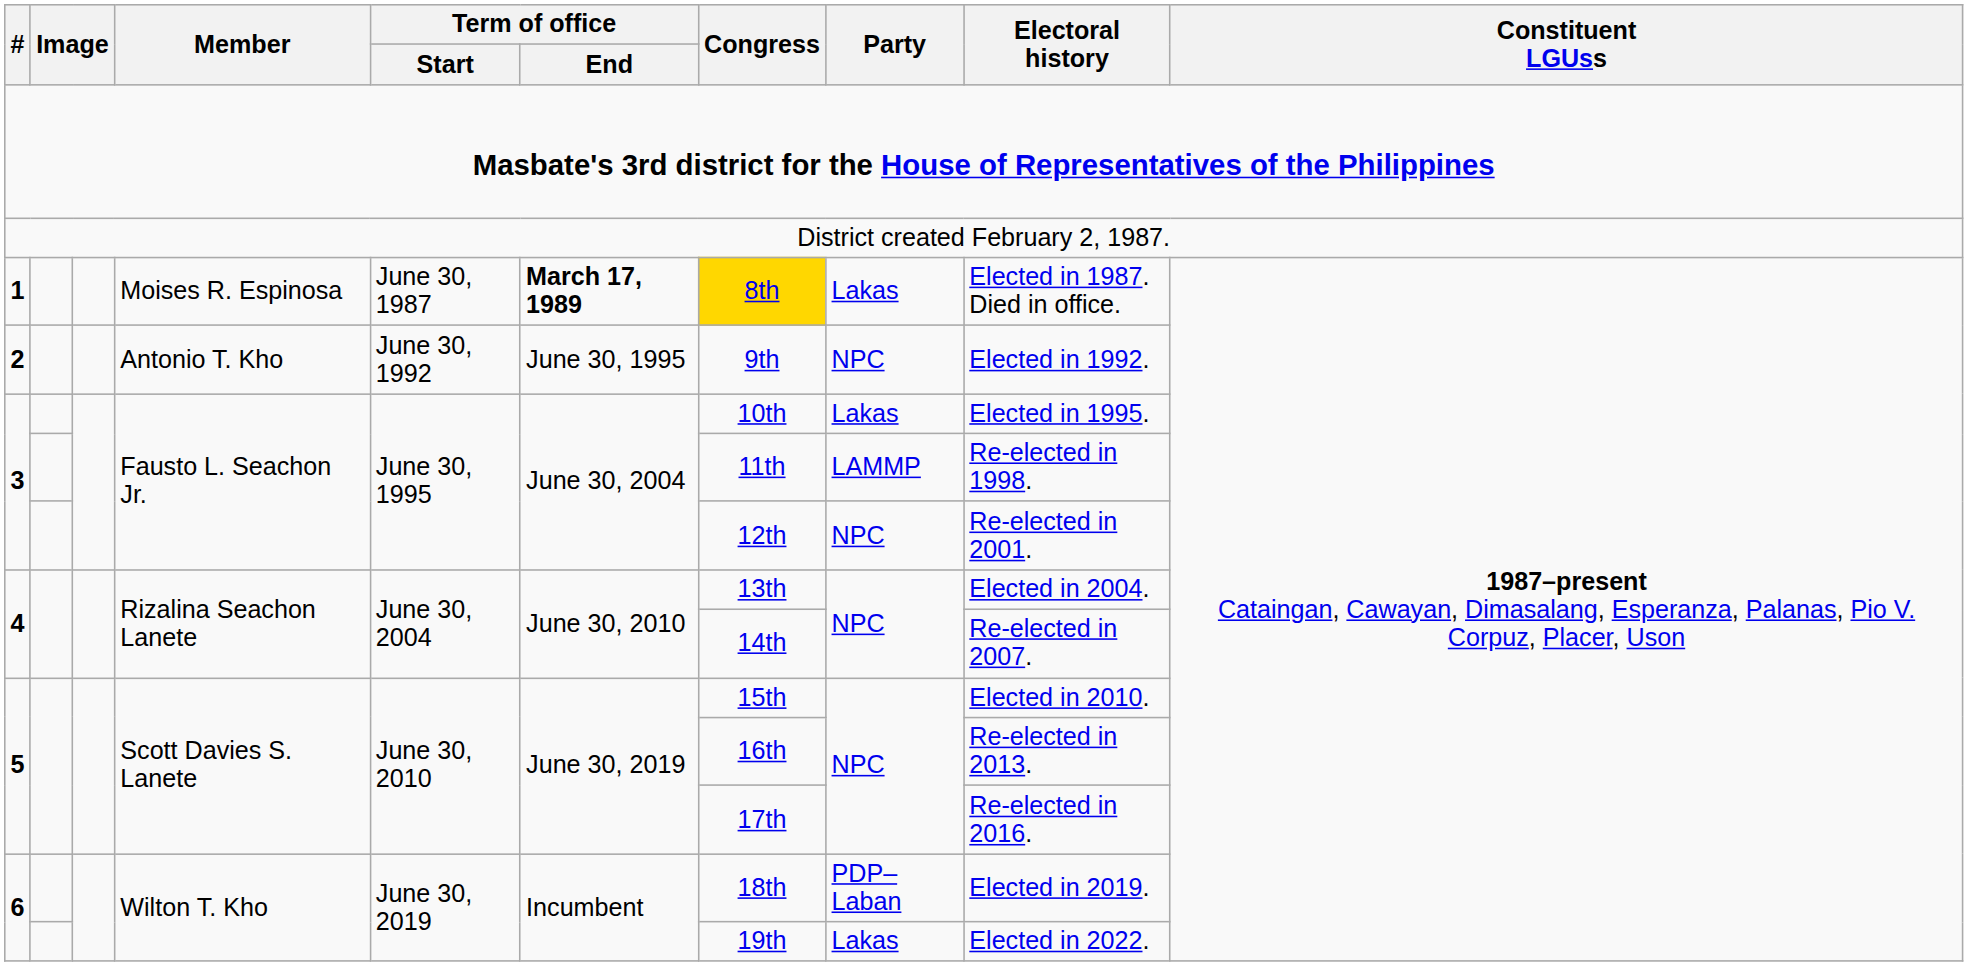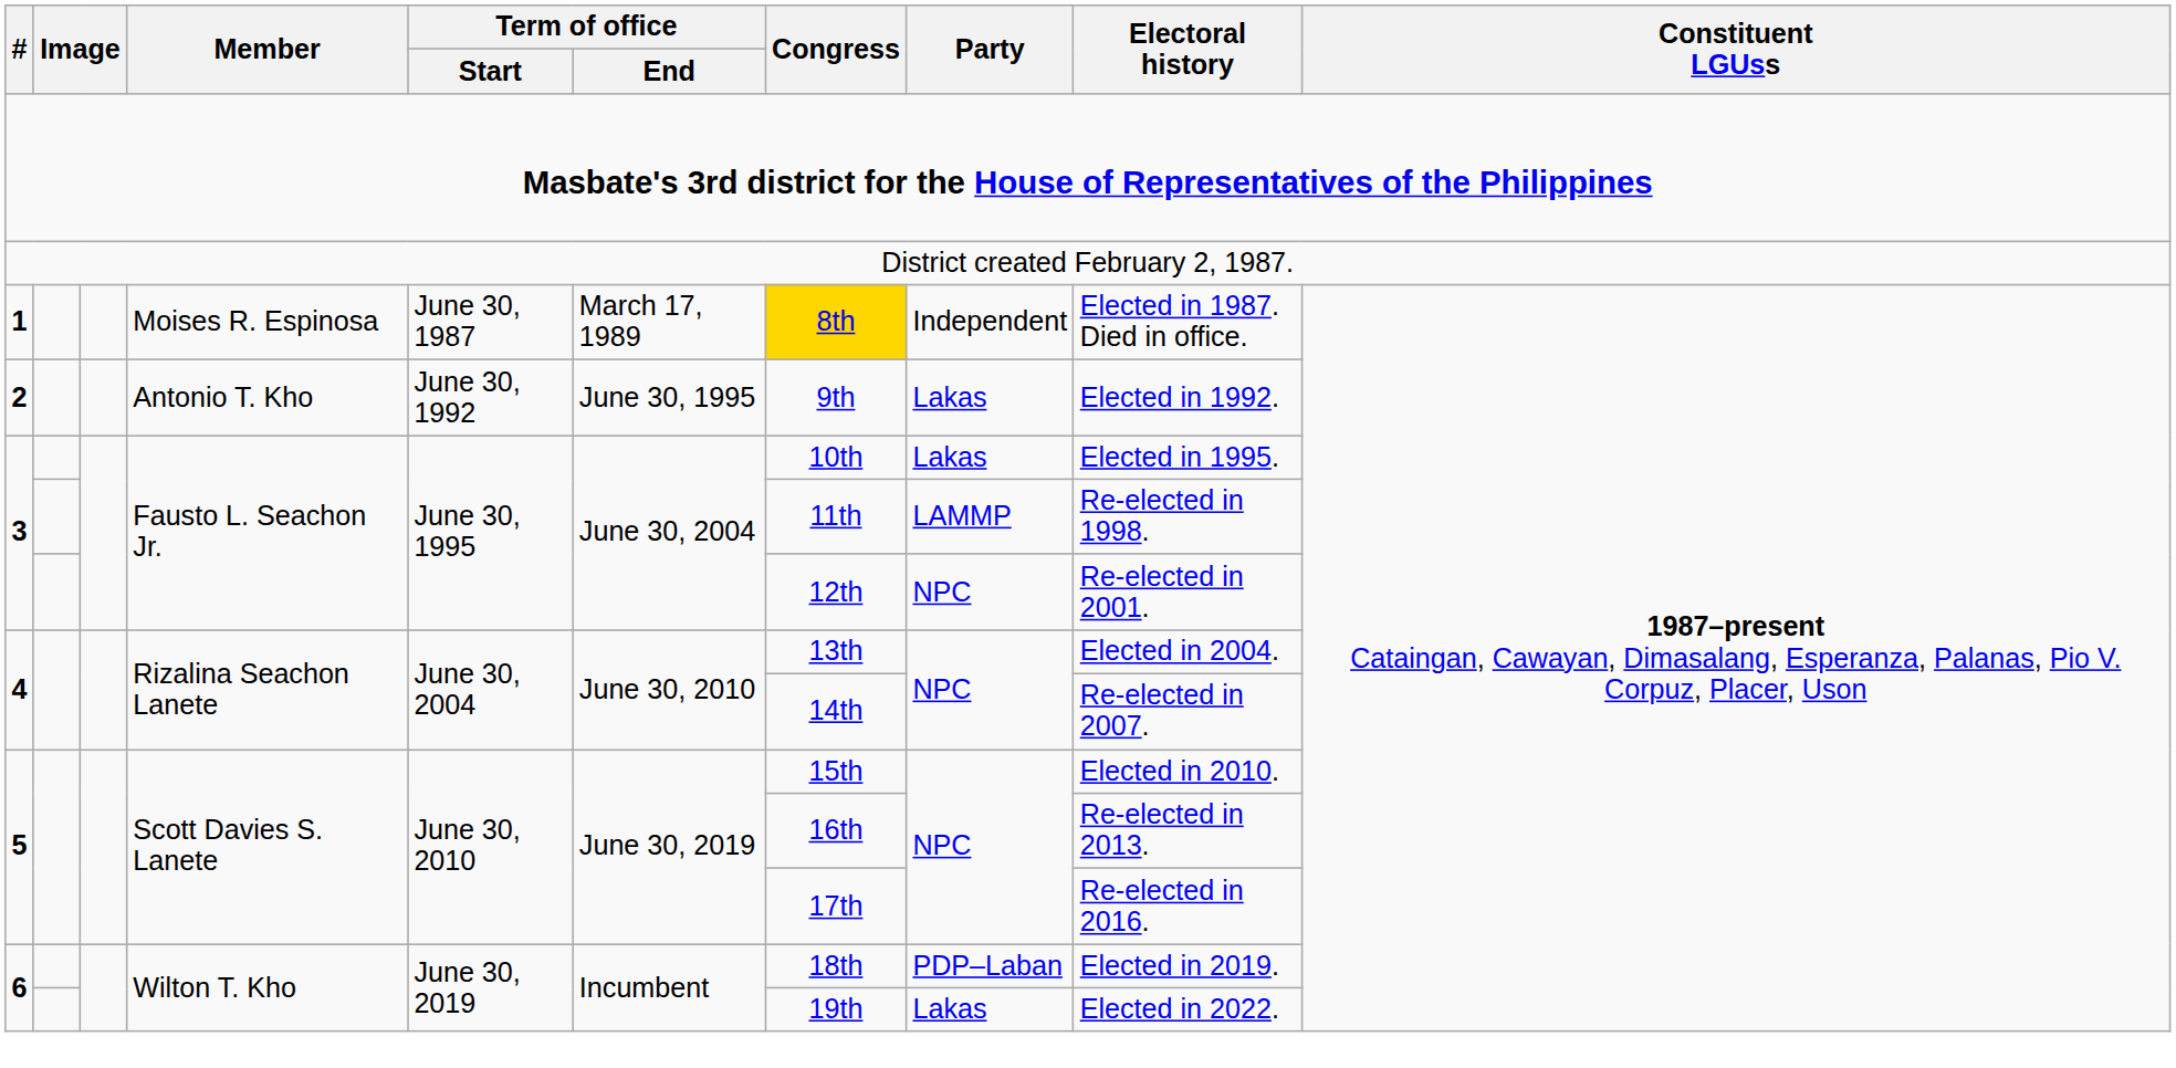1 | Term of office / End: bold -> normal
1 | Party: Lakas -> Independent
2 | Party: NPC -> Lakas
